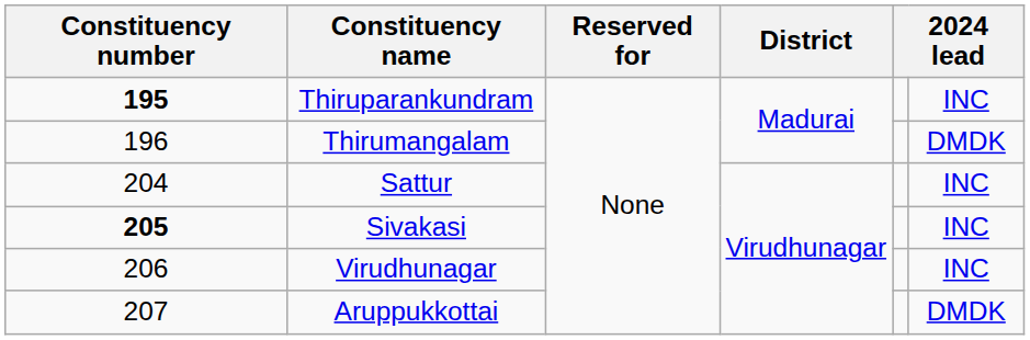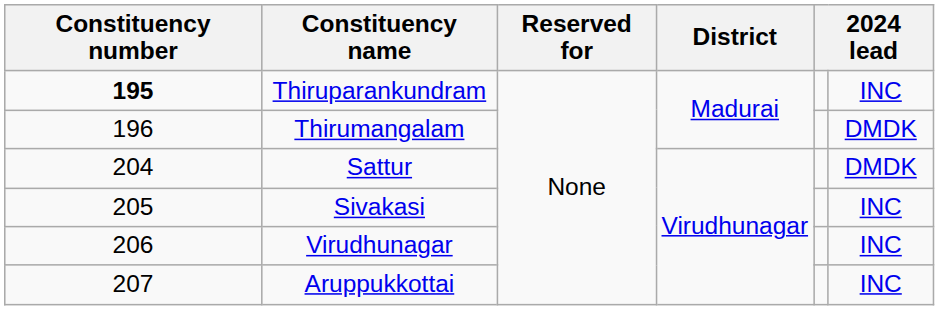Sattur | column 6: INC -> DMDK
Sivakasi | Constituency number: bold -> normal
Aruppukkottai | column 6: DMDK -> INC
